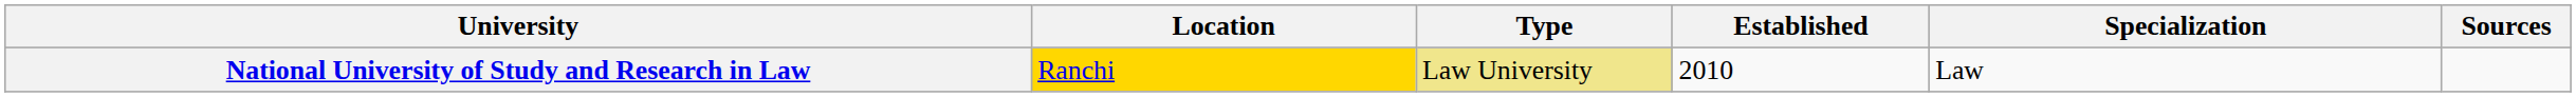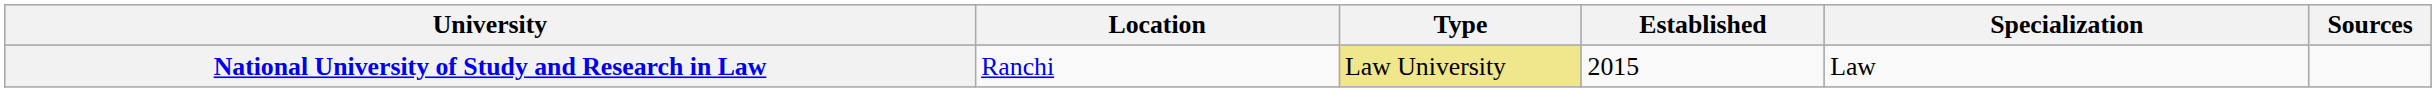National University of Study and Research in Law | Location: gold background -> no background
National University of Study and Research in Law | Established: 2010 -> 2015
